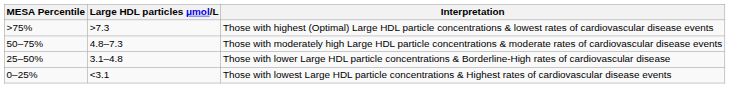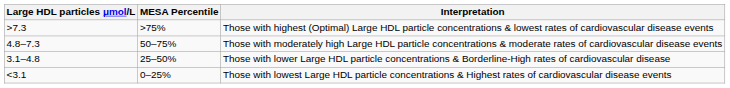columns swapped: MESA Percentile <-> Large HDL particles μmol/L
